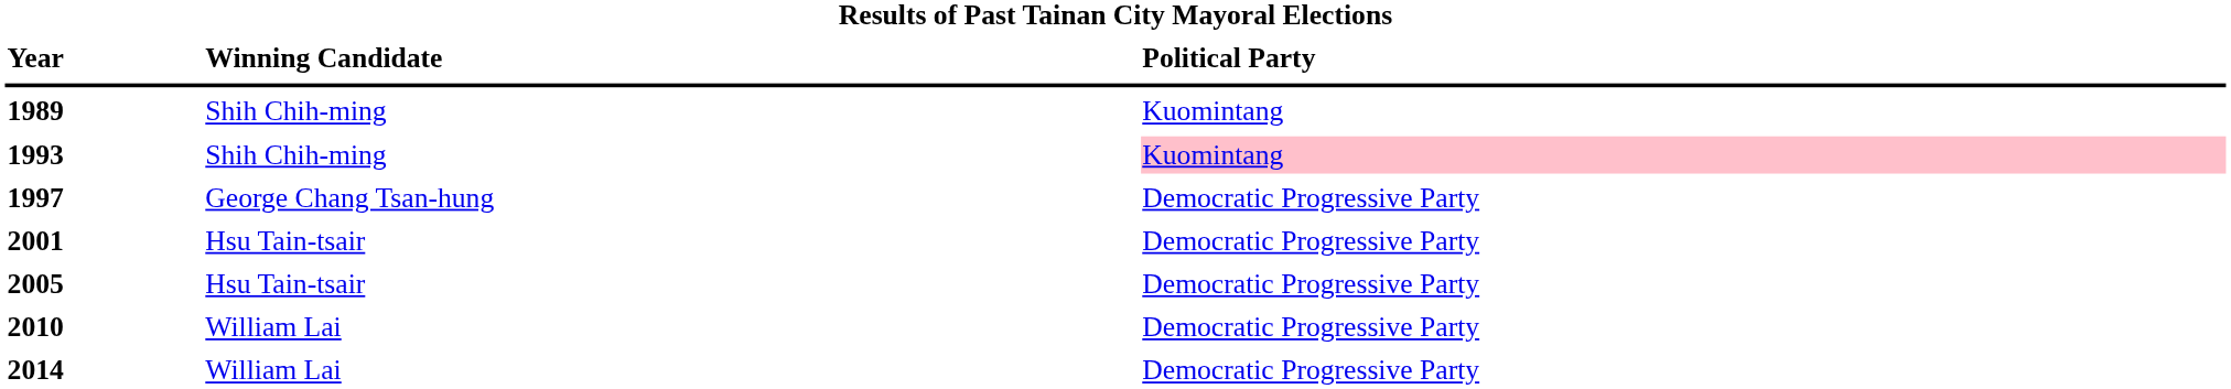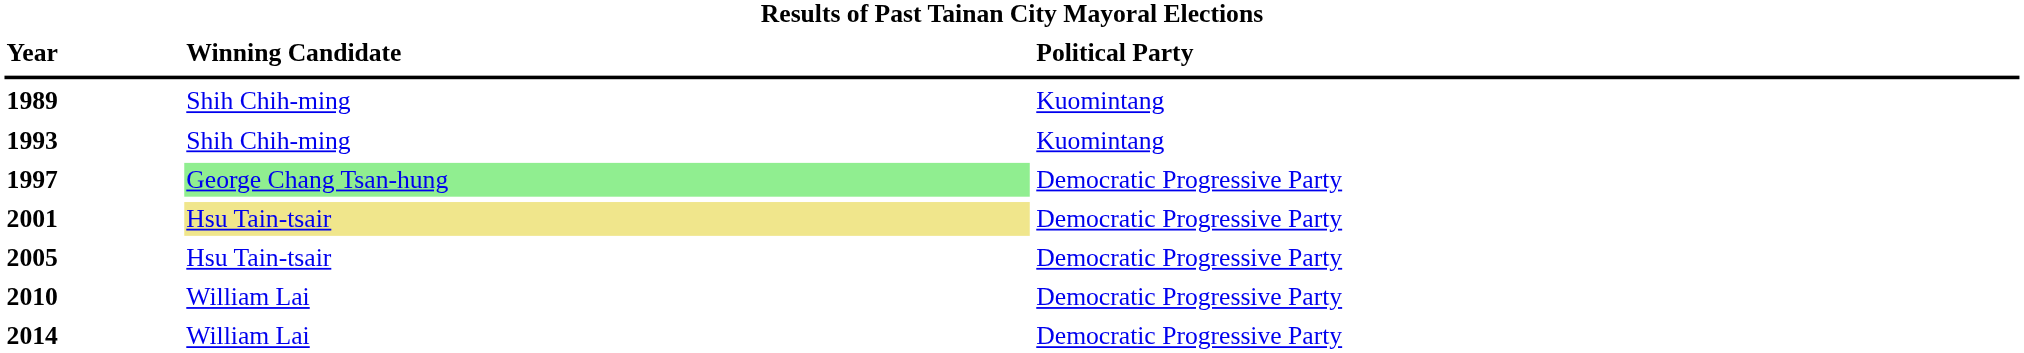1993 | column 3: pink background -> no background
1997 | column 2: no background -> lightgreen background
2001 | column 2: no background -> khaki background
